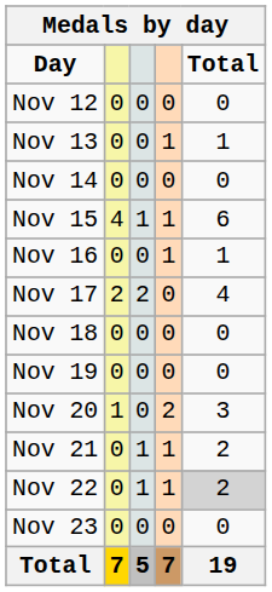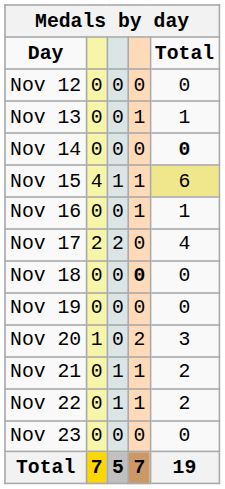Nov 14 | Total: normal -> bold
Nov 15 | Total: no background -> khaki background
Nov 18 | column 4: normal -> bold
Nov 22 | Total: lightgrey background -> no background
